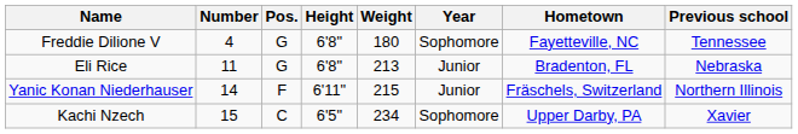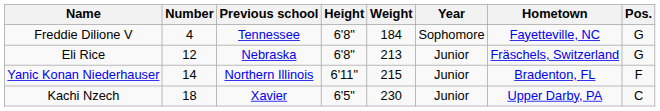columns swapped: Pos. <-> Previous school
Freddie Dilione V | Weight: 180 -> 184
Eli Rice | Number: 11 -> 12
Eli Rice | Hometown: Bradenton, FL -> Fräschels, Switzerland
Yanic Konan Niederhauser | Hometown: Fräschels, Switzerland -> Bradenton, FL
Kachi Nzech | Number: 15 -> 18
Kachi Nzech | Weight: 234 -> 230
Kachi Nzech | Year: Sophomore -> Junior
